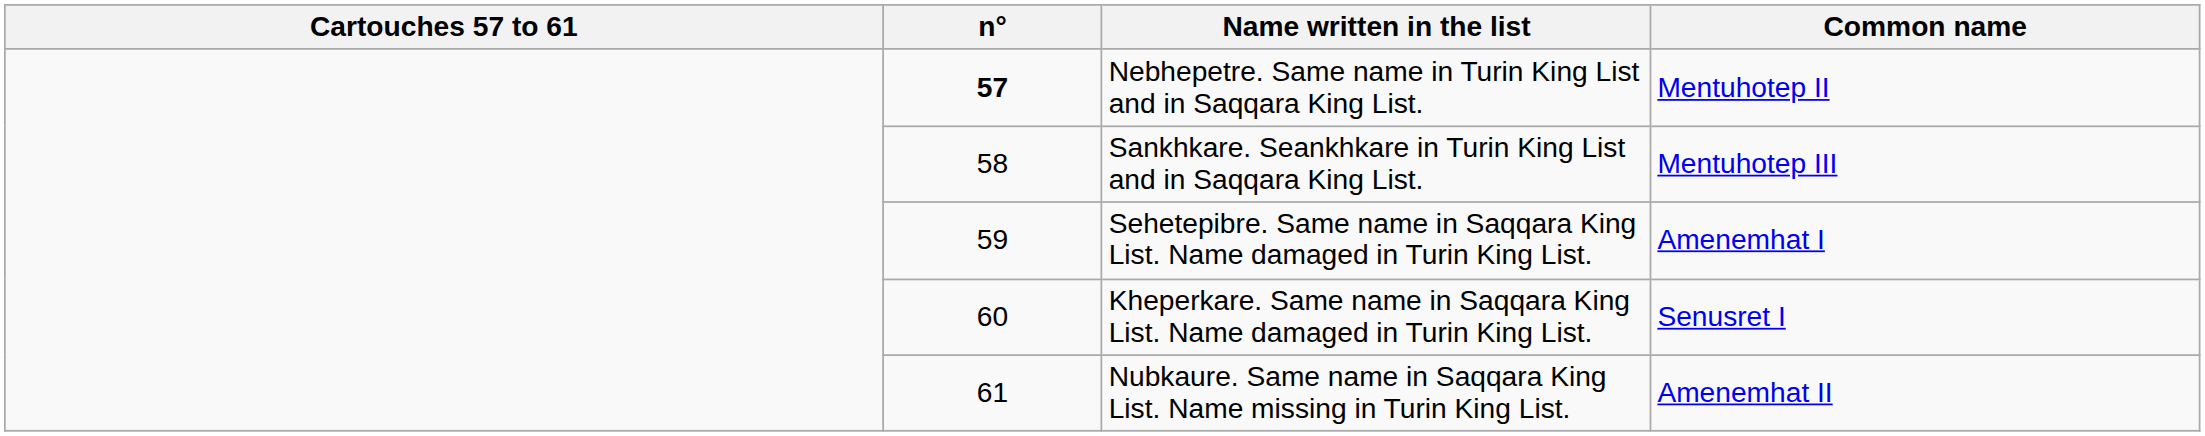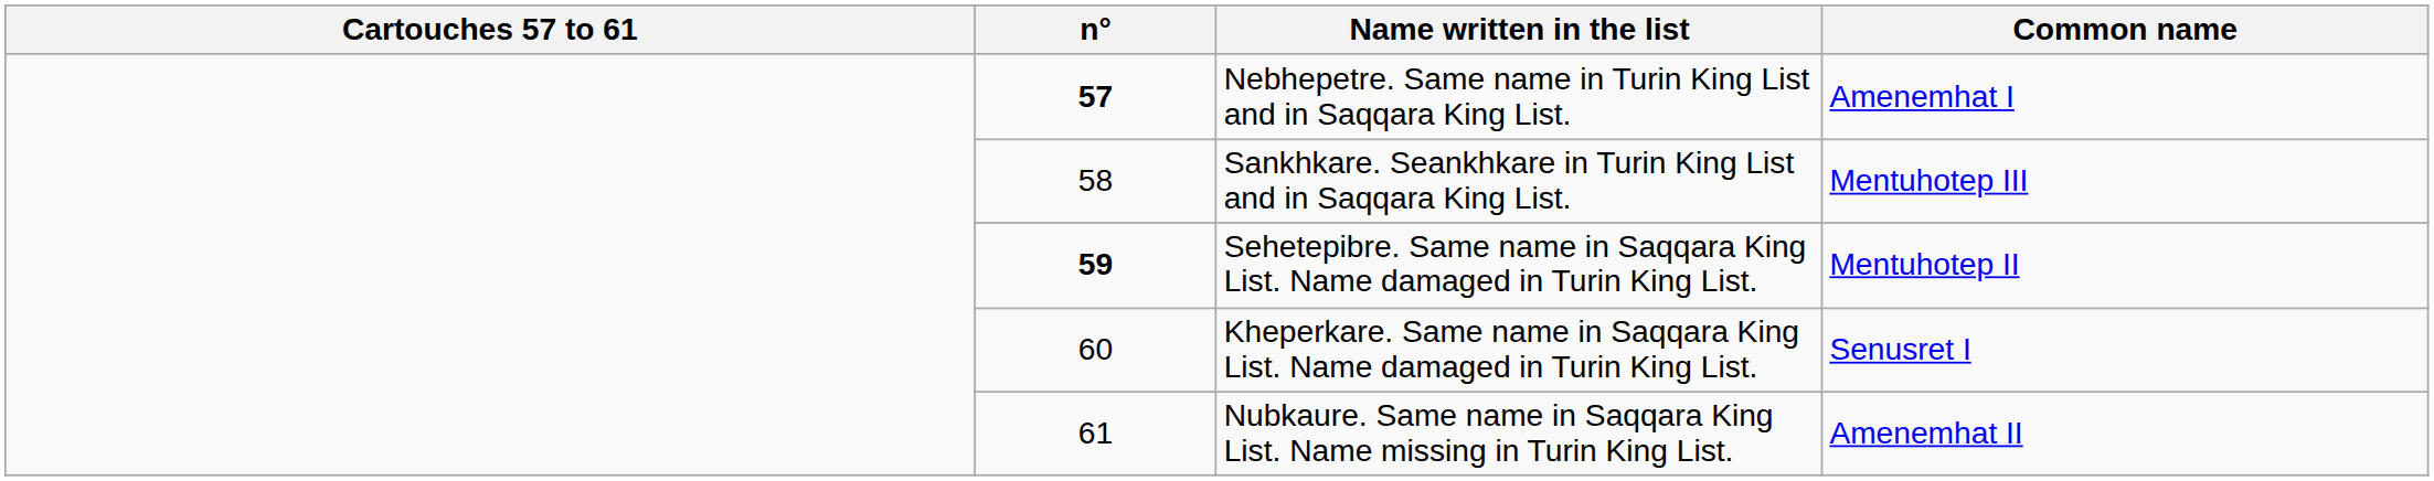row 2 | Common name: Mentuhotep II -> Amenemhat I
row 4 | n°: normal -> bold
row 4 | Common name: Amenemhat I -> Mentuhotep II
